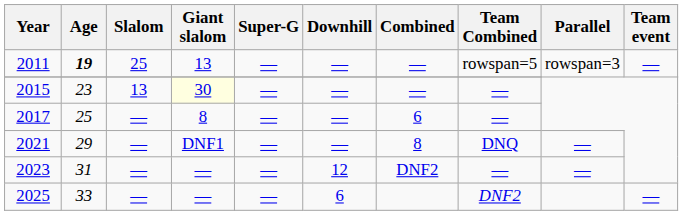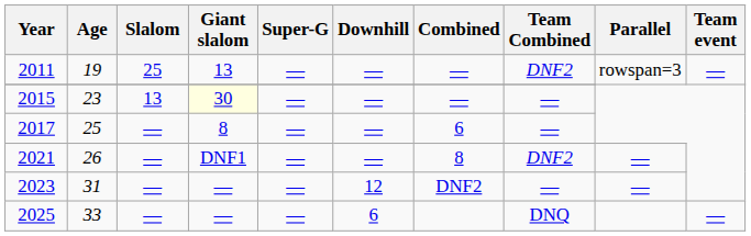2011 | Age: bold -> normal
2011 | Team Combined: rowspan=5 -> DNF2
2021 | Age: 29 -> 26
2021 | Team Combined: DNQ -> DNF2
2025 | Team Combined: DNF2 -> DNQ
